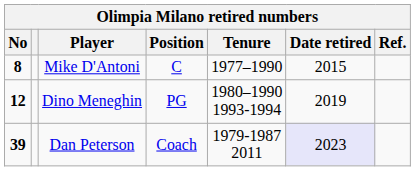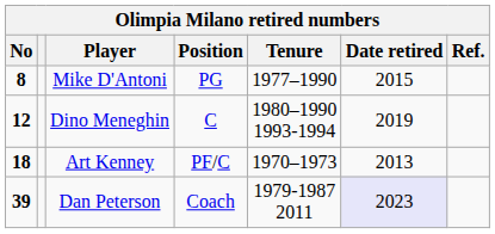Mike D'Antoni | Position: C -> PG
Dino Meneghin | Position: PG -> C
+ row: 18 | Art Kenney | PF/C | 1970–1973 | 2013
